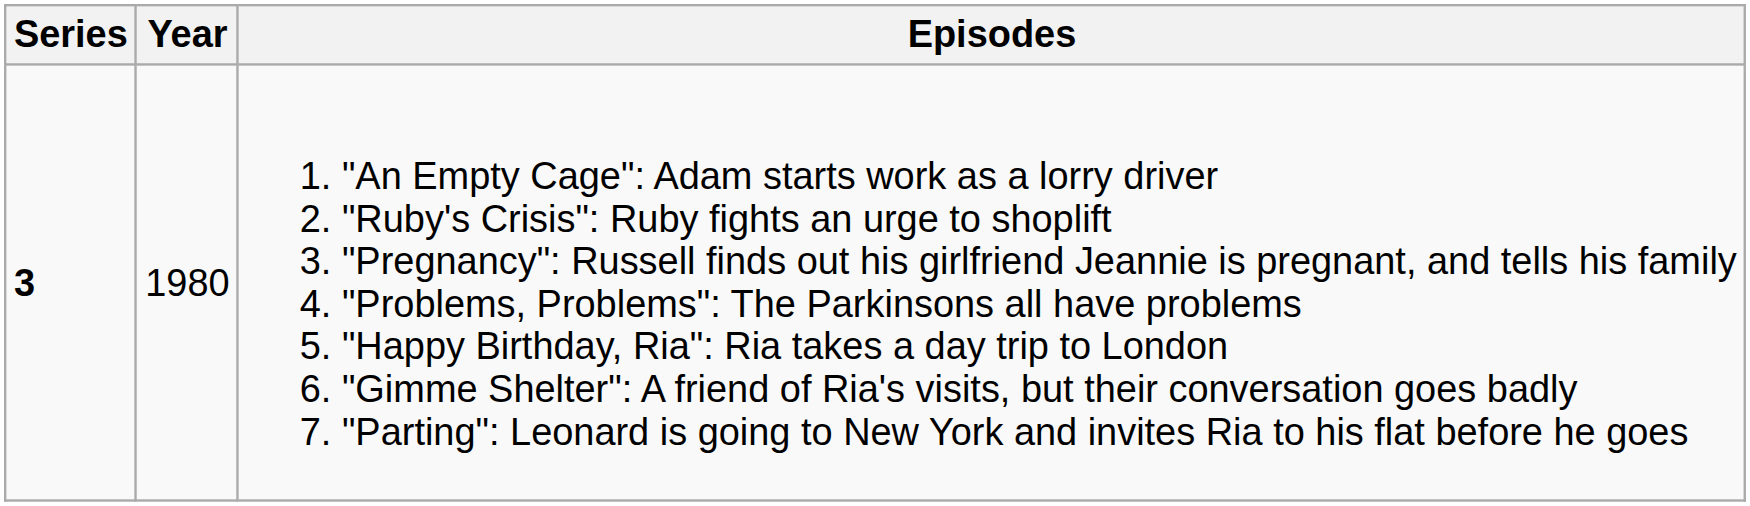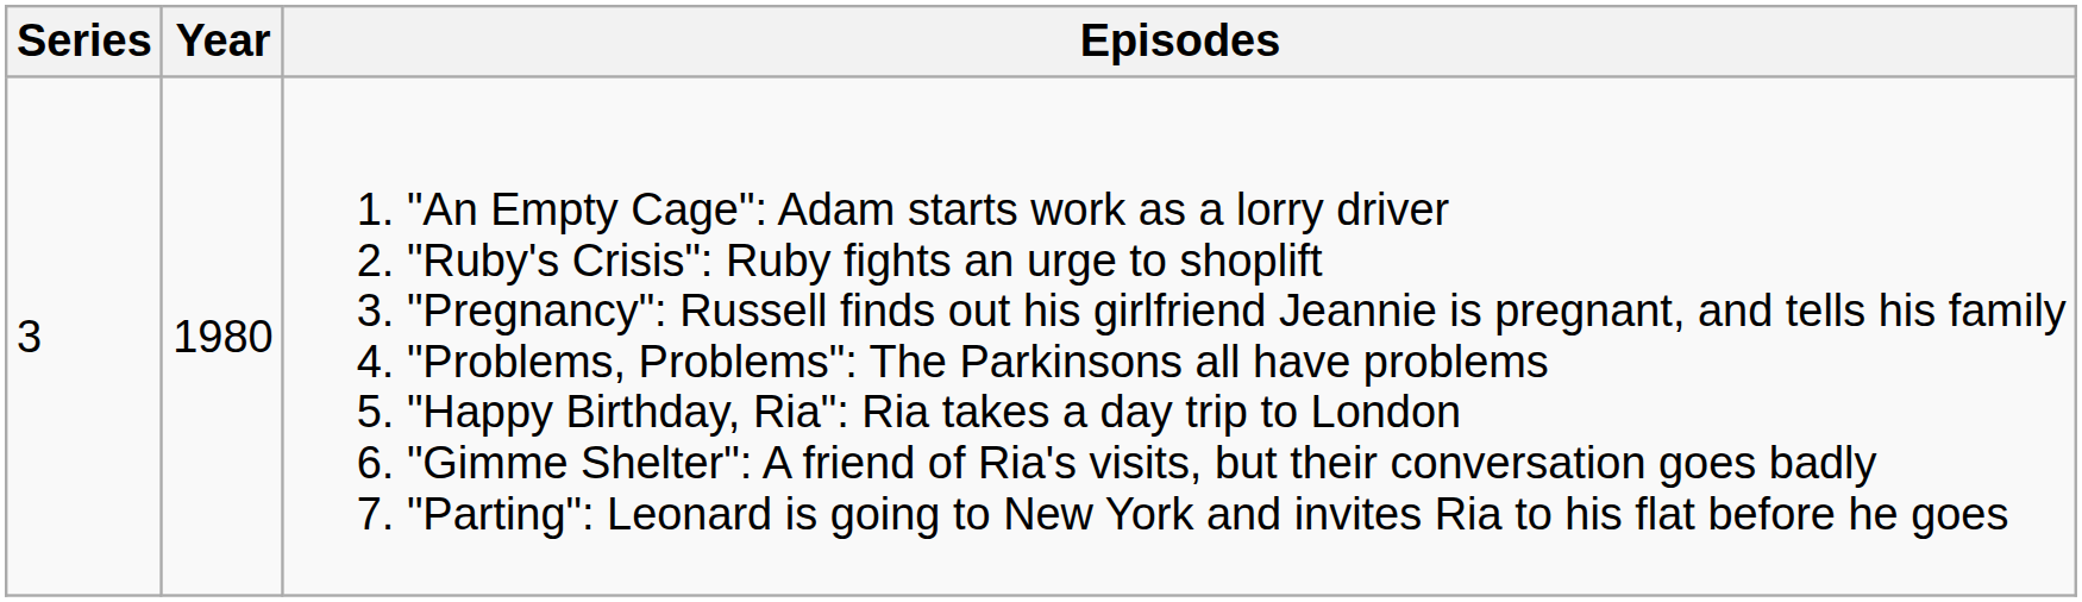row 2 | Series: bold -> normal
